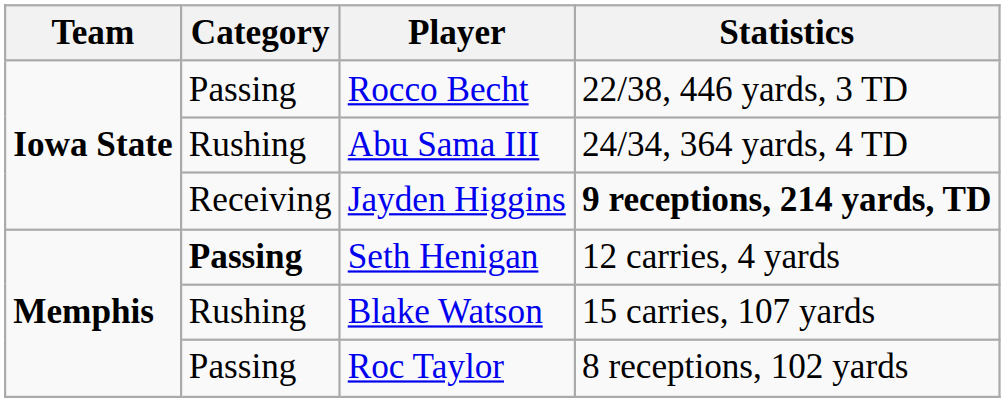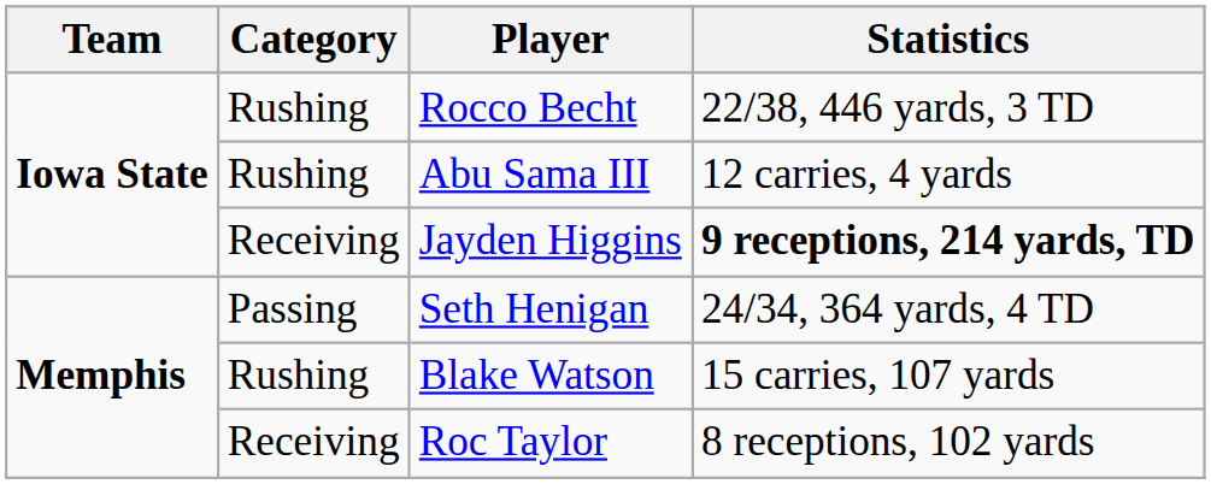Rocco Becht | Category: Passing -> Rushing
Abu Sama III | Statistics: 24/34, 364 yards, 4 TD -> 12 carries, 4 yards
Seth Henigan | Category: bold -> normal
Seth Henigan | Statistics: 12 carries, 4 yards -> 24/34, 364 yards, 4 TD
Roc Taylor | Category: Passing -> Receiving
